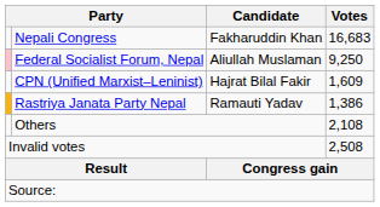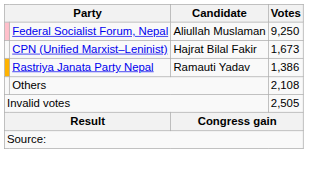- row: Nepali Congress | Fakharuddin Khan | 16,683
CPN (Unified Marxist–Leninist) | Votes: 1,609 -> 1,673
Invalid votes | Votes: 2,508 -> 2,505
